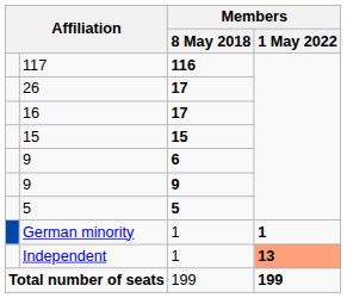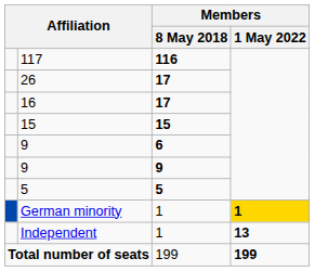German minority | Members / 1 May 2022: no background -> gold background
Independent | Members / 1 May 2022: lightsalmon background -> no background
